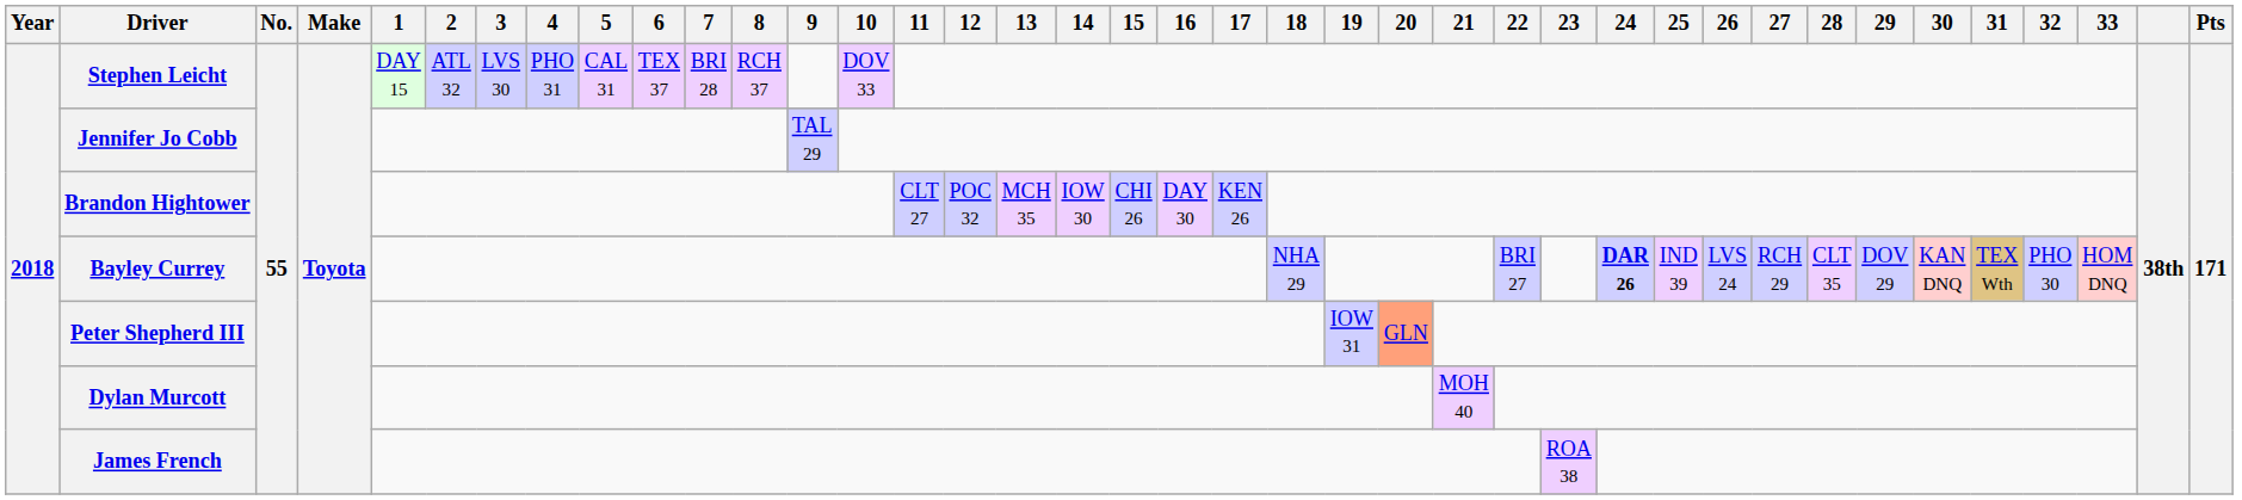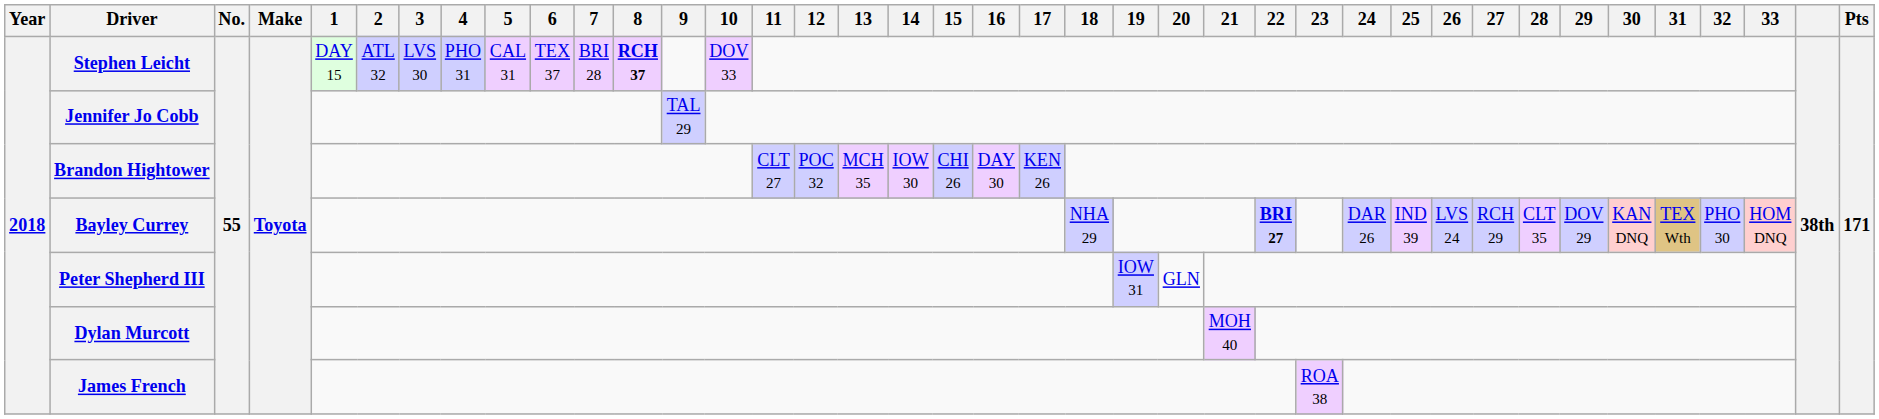Stephen Leicht | 8: normal -> bold
Bayley Currey | 22: normal -> bold
Bayley Currey | 24: bold -> normal
Peter Shepherd III | 20: lightsalmon background -> no background
